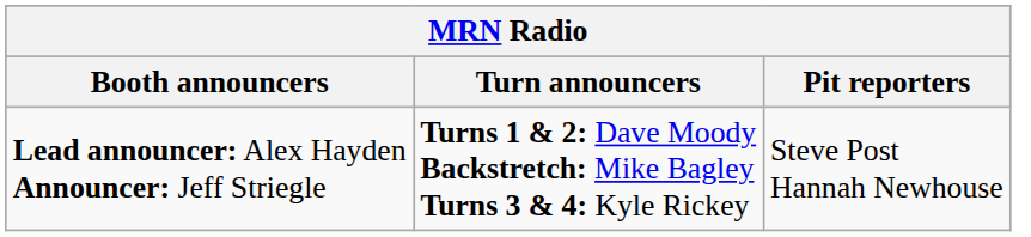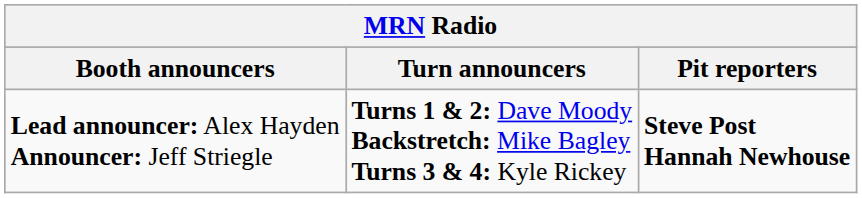Lead announcer: Alex Hayden Announcer: Jeff Striegle | Pit reporters: normal -> bold
